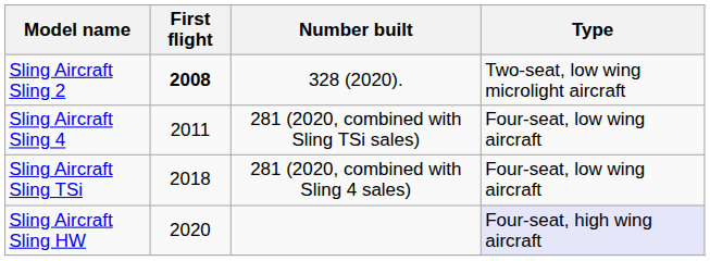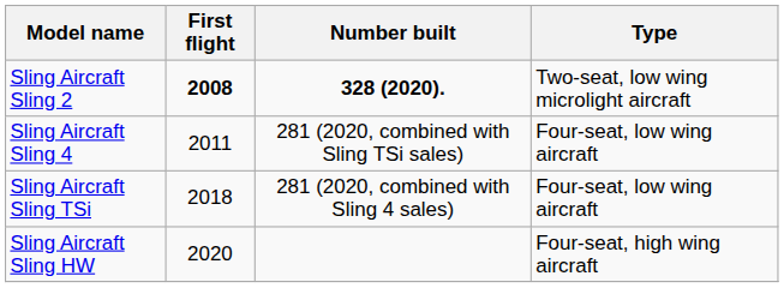Sling Aircraft Sling 2 | Number built: normal -> bold
Sling Aircraft Sling HW | Type: lavender background -> no background
